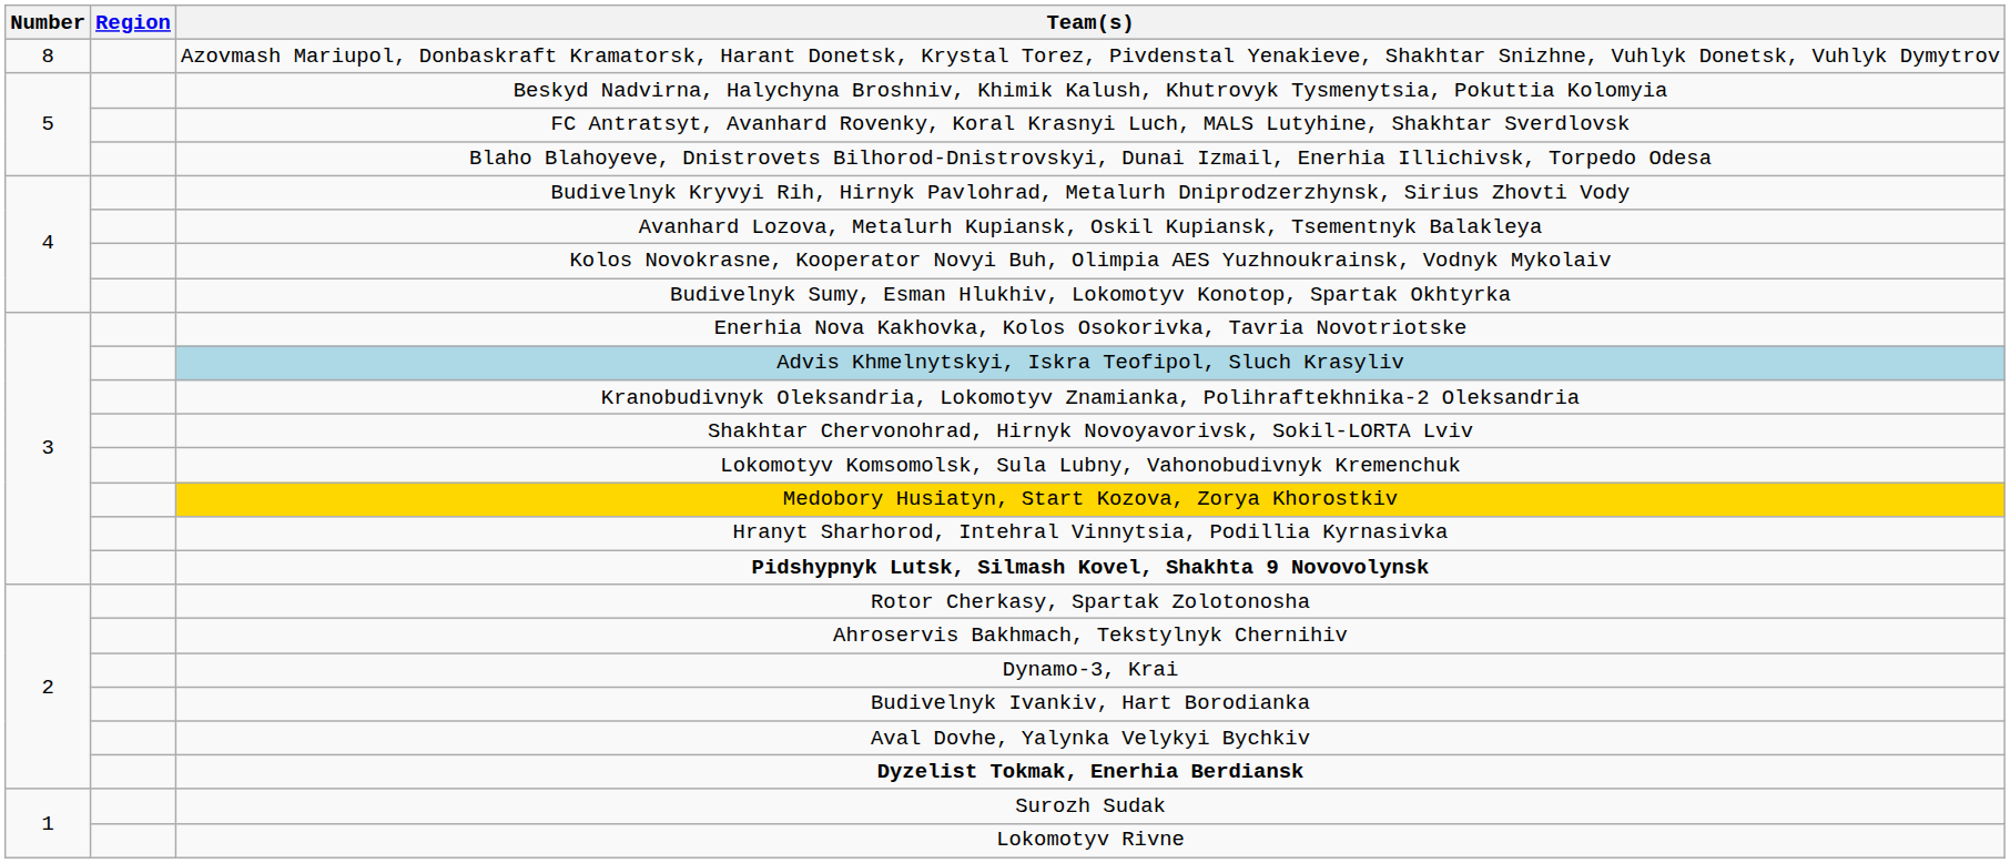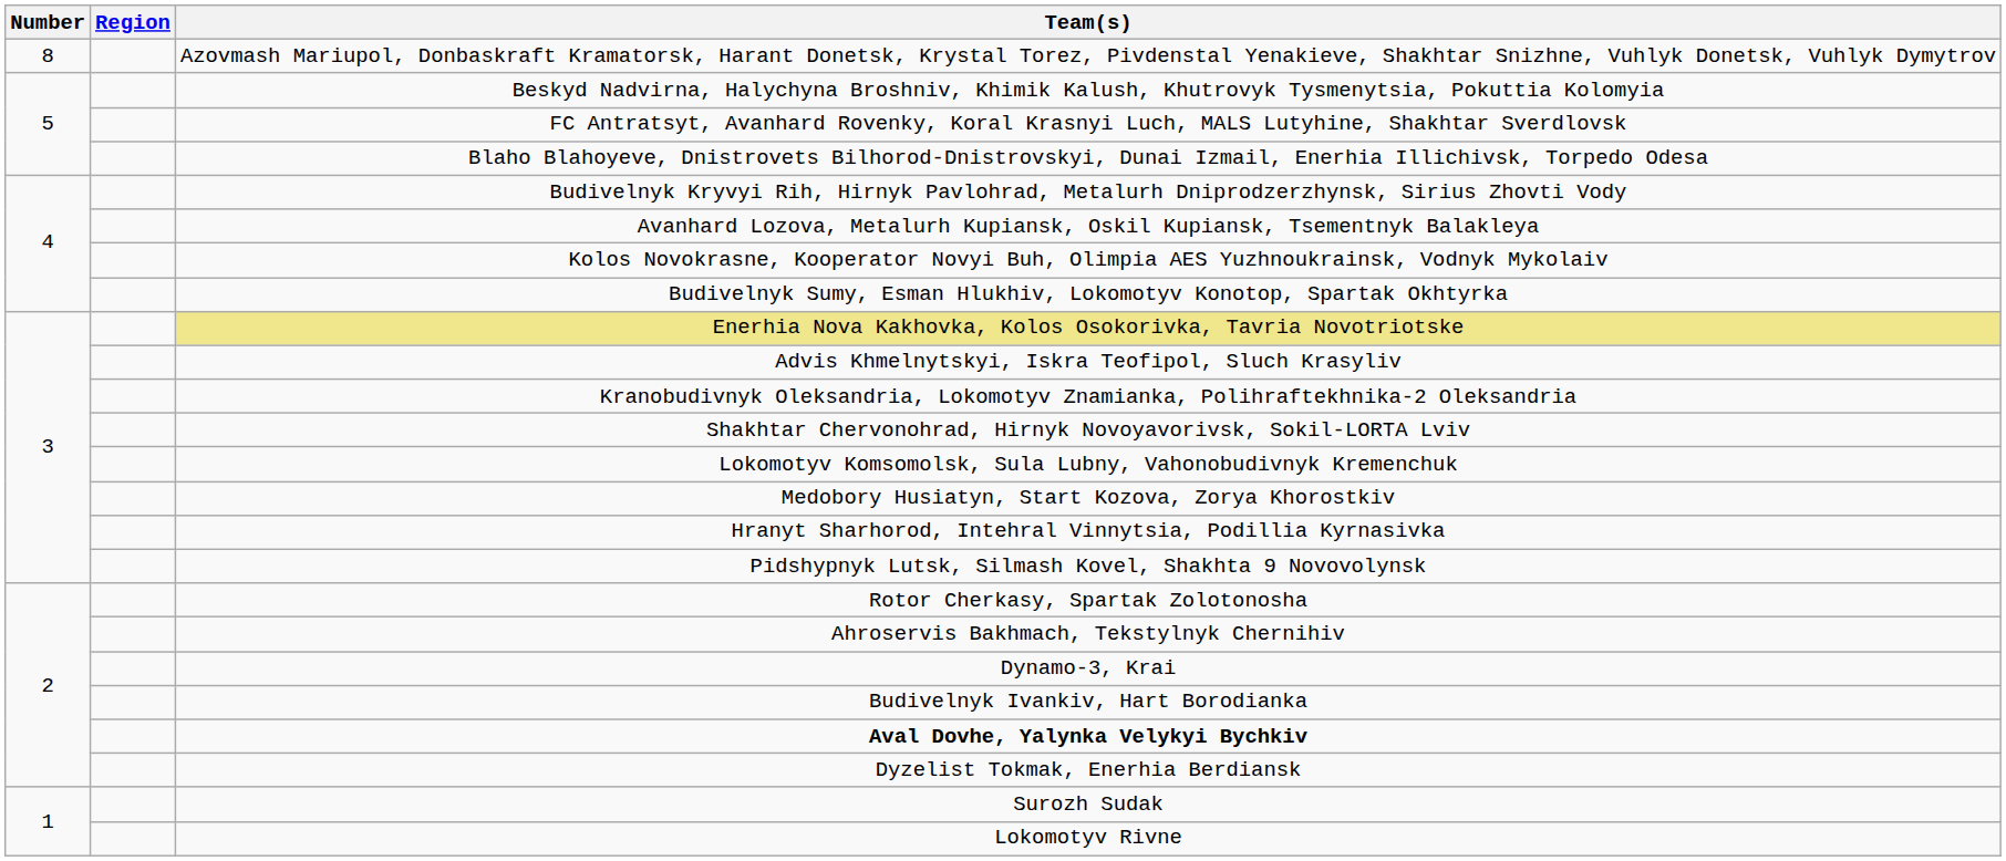Enerhia Nova Kakhovka, Kolos Osokorivka, Tavria Novotriotske | Team(s): no background -> khaki background
Advis Khmelnytskyi, Iskra Teofipol, Sluch Krasyliv | Team(s): lightblue background -> no background
Medobory Husiatyn, Start Kozova, Zorya Khorostkiv | Team(s): gold background -> no background
Pidshypnyk Lutsk, Silmash Kovel, Shakhta 9 Novovolynsk | Team(s): bold -> normal
Aval Dovhe, Yalynka Velykyi Bychkiv | Team(s): normal -> bold
Dyzelist Tokmak, Enerhia Berdiansk | Team(s): bold -> normal
